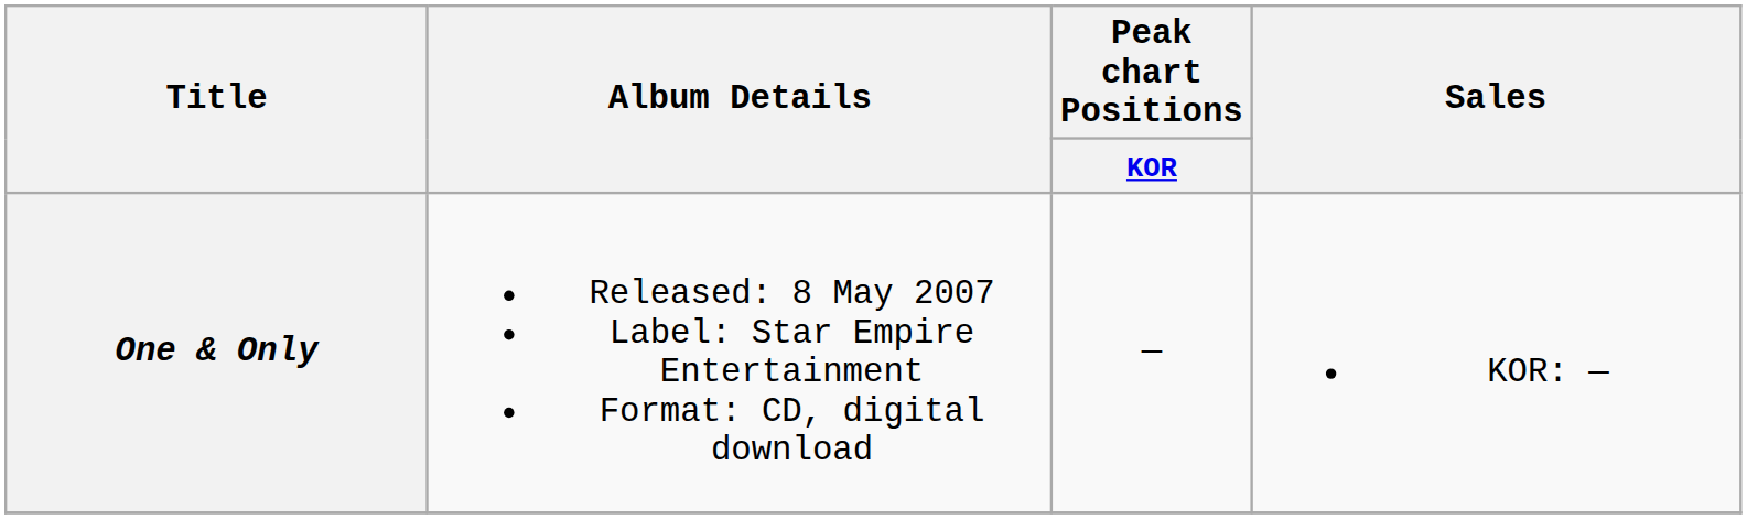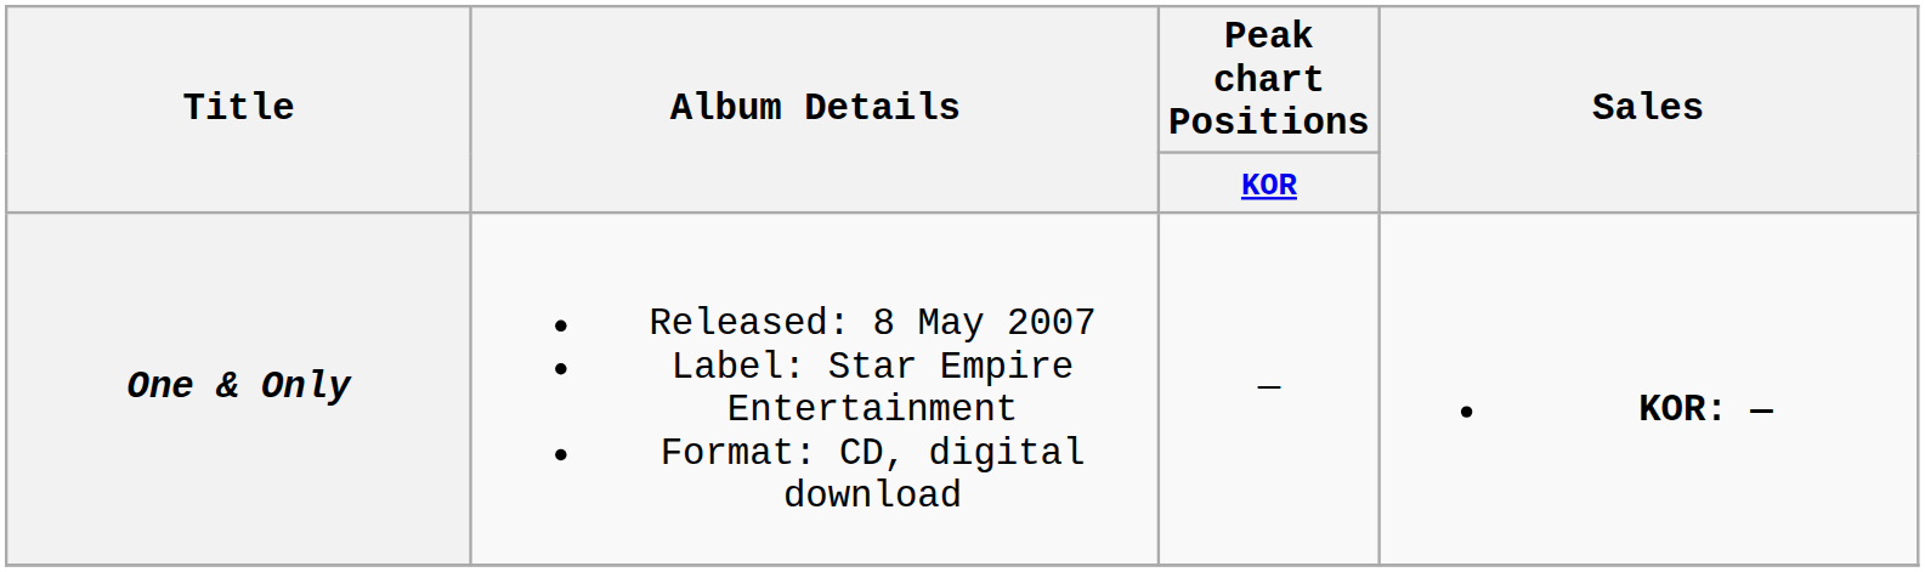One & Only | Sales: normal -> bold
